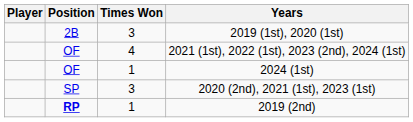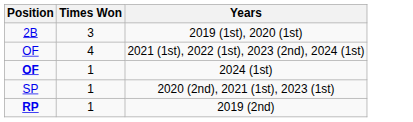- column: Player
2024 (1st) | Position: normal -> bold
2020 (2nd), 2021 (1st), 2023 (1st) | Times Won: 3 -> 1
